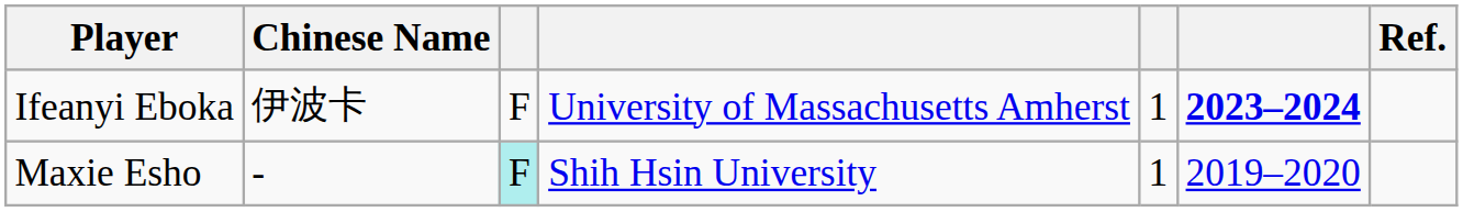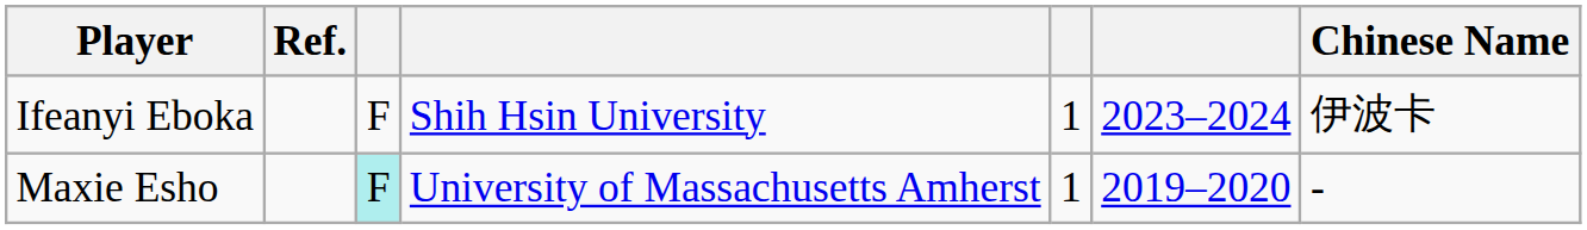columns swapped: Chinese Name <-> Ref.
Ifeanyi Eboka | column 4: University of Massachusetts Amherst -> Shih Hsin University
Ifeanyi Eboka | column 6: bold -> normal
Maxie Esho | column 4: Shih Hsin University -> University of Massachusetts Amherst
